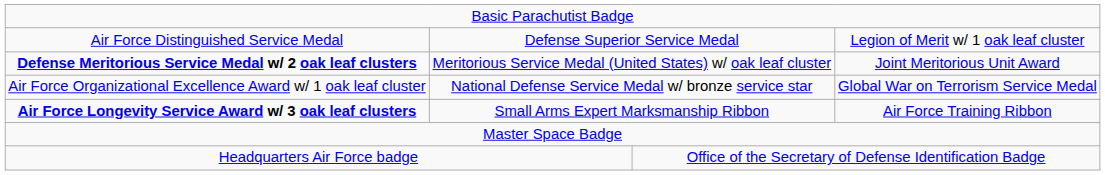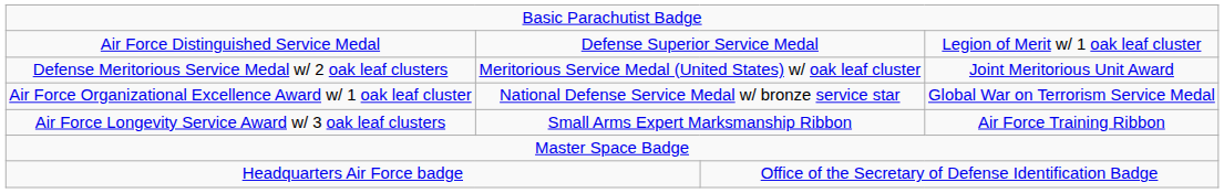Defense Meritorious Service Medal w/ 2 oak leaf clusters | column 1: bold -> normal
Air Force Longevity Service Award w/ 3 oak leaf clusters | column 1: bold -> normal
